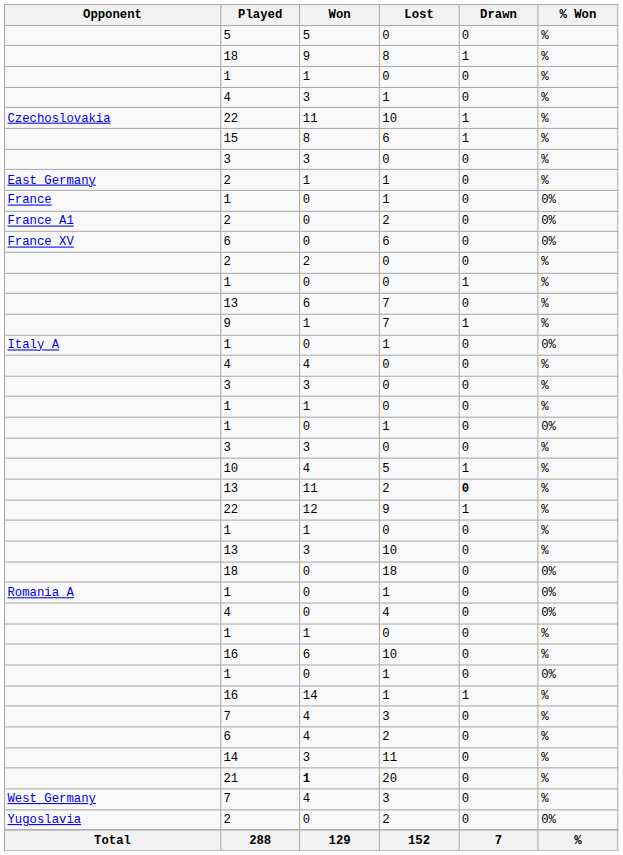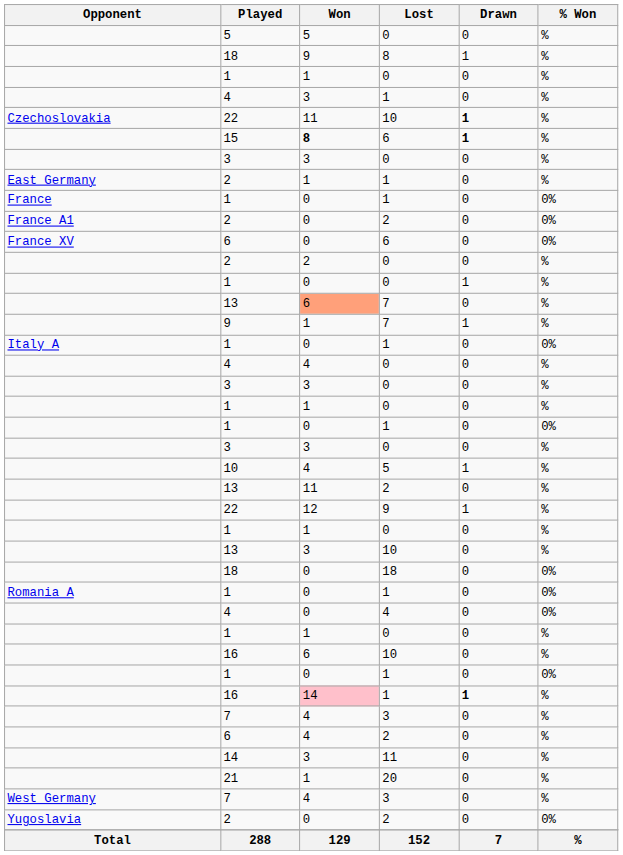22 / 10 | Drawn: normal -> bold
15 | Won: normal -> bold
15 | Drawn: normal -> bold
13 / 7 | Won: no background -> lightsalmon background
13 / 2 | Drawn: bold -> normal
16 / 1 | Won: no background -> pink background
16 / 1 | Drawn: normal -> bold
21 | Won: bold -> normal
